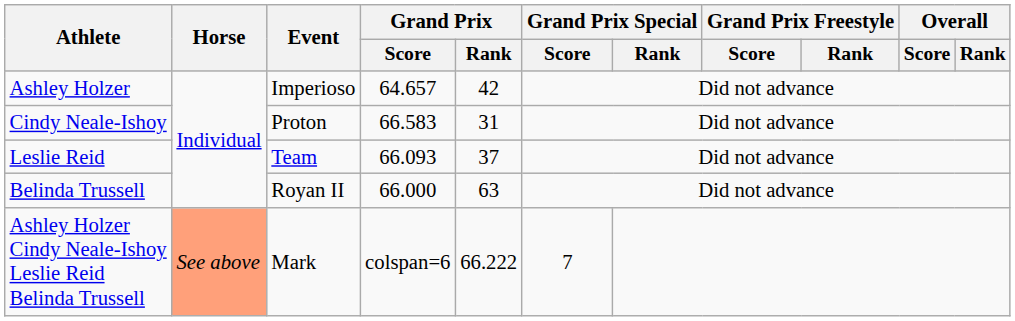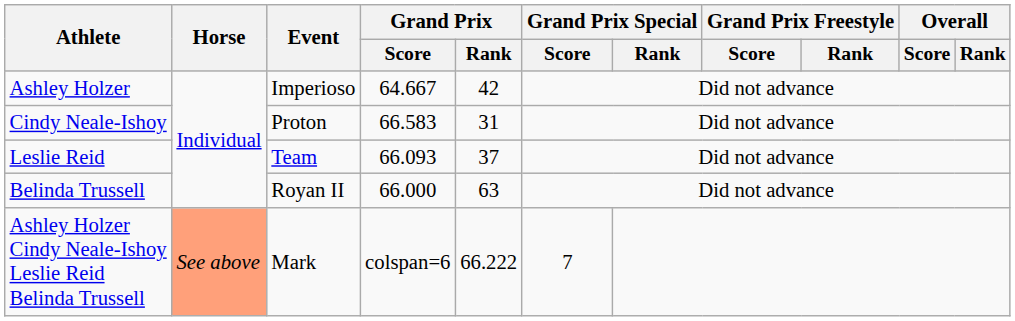Ashley Holzer | Grand Prix / Score: 64.657 -> 64.667
